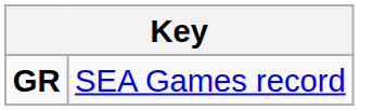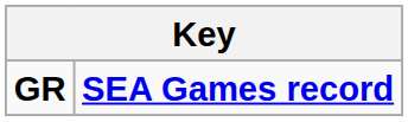GR | column 2: normal -> bold
